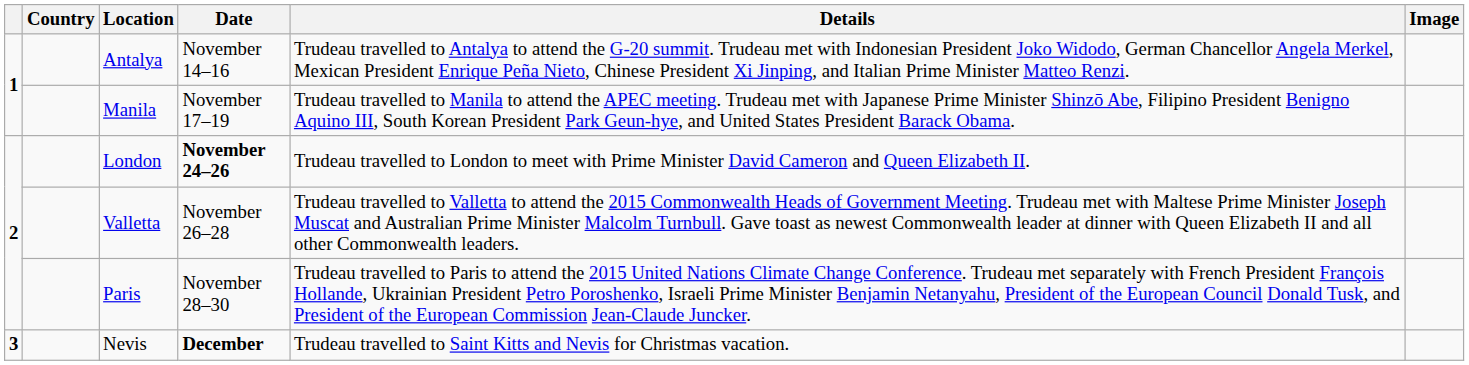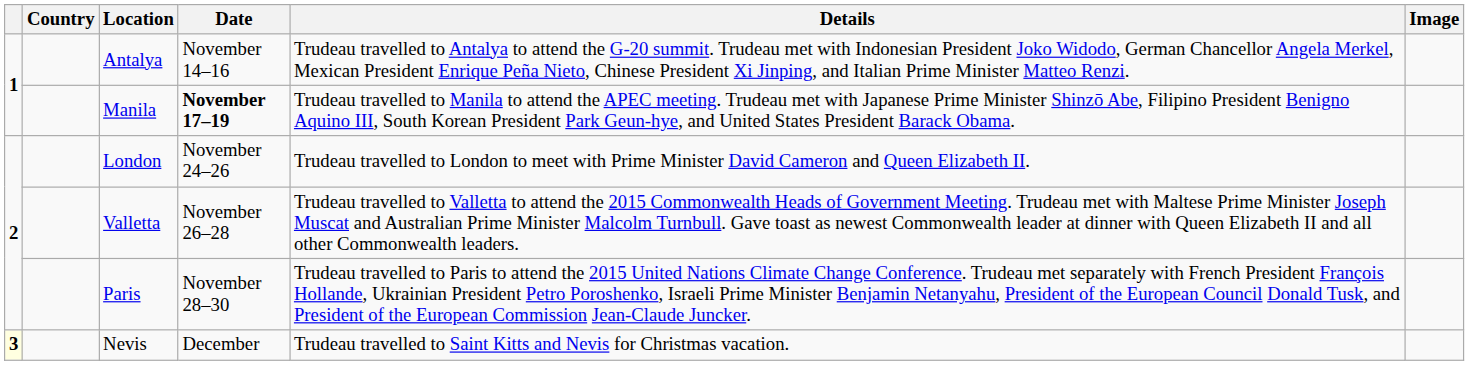Manila | Date: normal -> bold
London | Date: bold -> normal
Nevis | column 1: no background -> lightyellow background
Nevis | Date: bold -> normal
